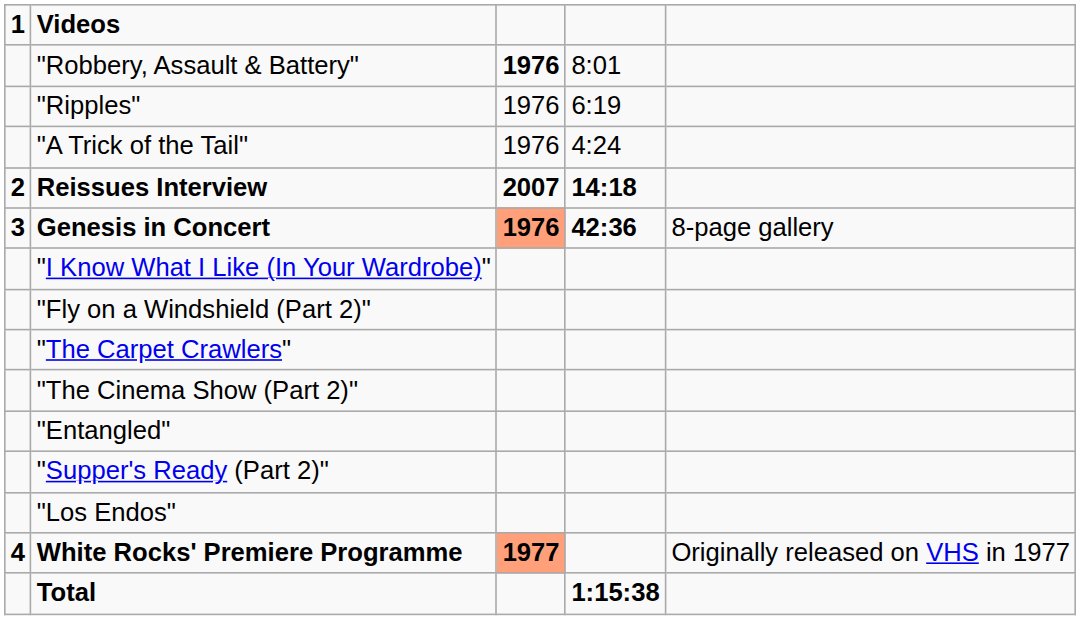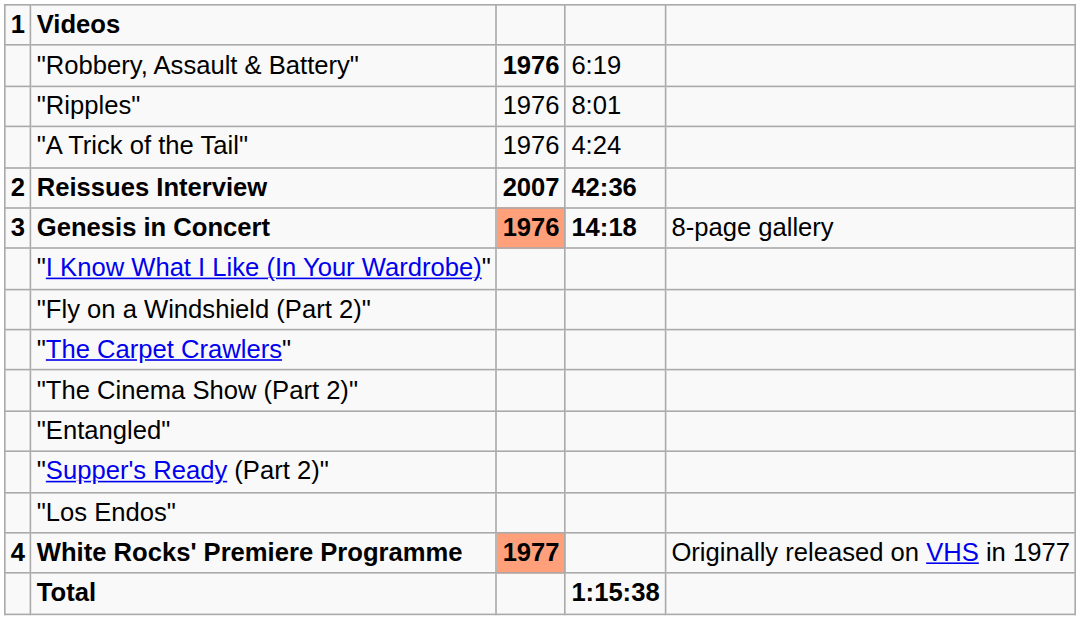"Robbery, Assault & Battery" | column 4: 8:01 -> 6:19
"Ripples" | column 4: 6:19 -> 8:01
Reissues Interview | column 4: 14:18 -> 42:36
Genesis in Concert | column 4: 42:36 -> 14:18
